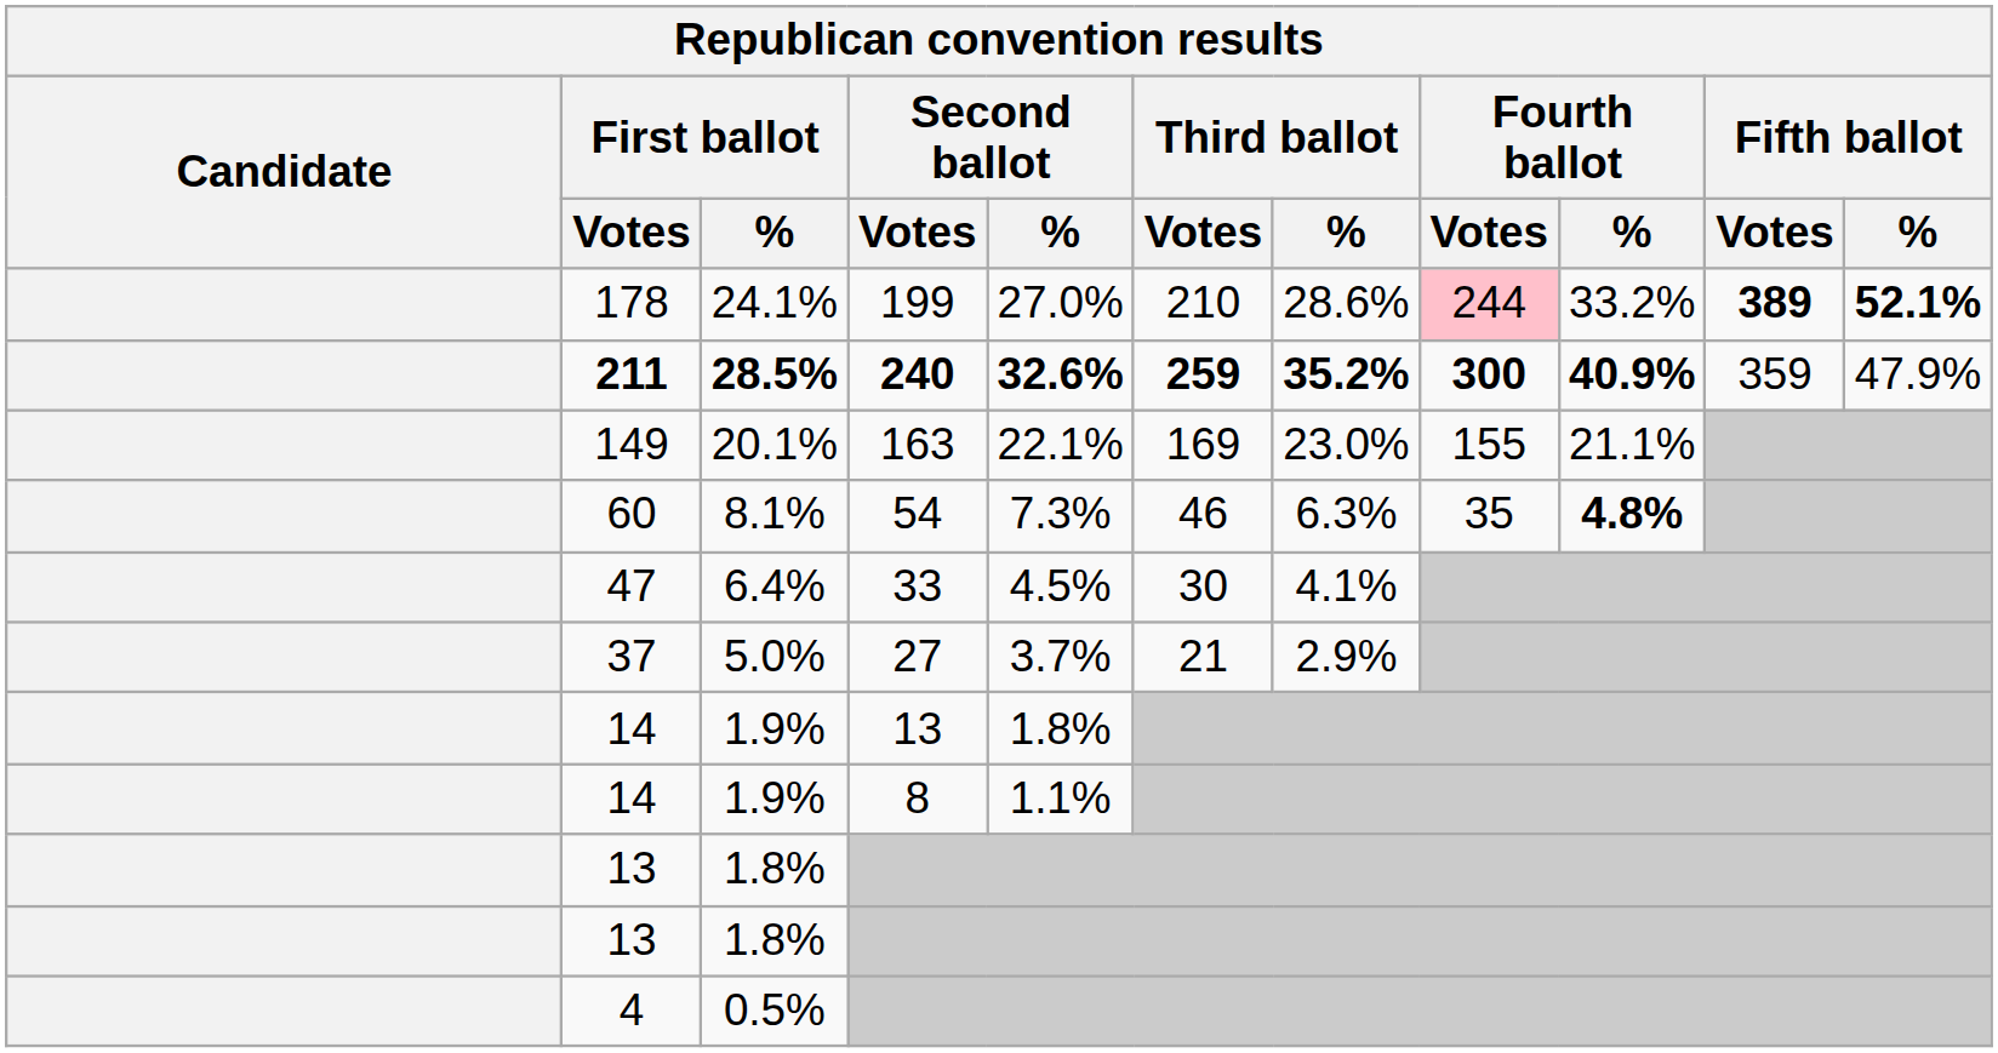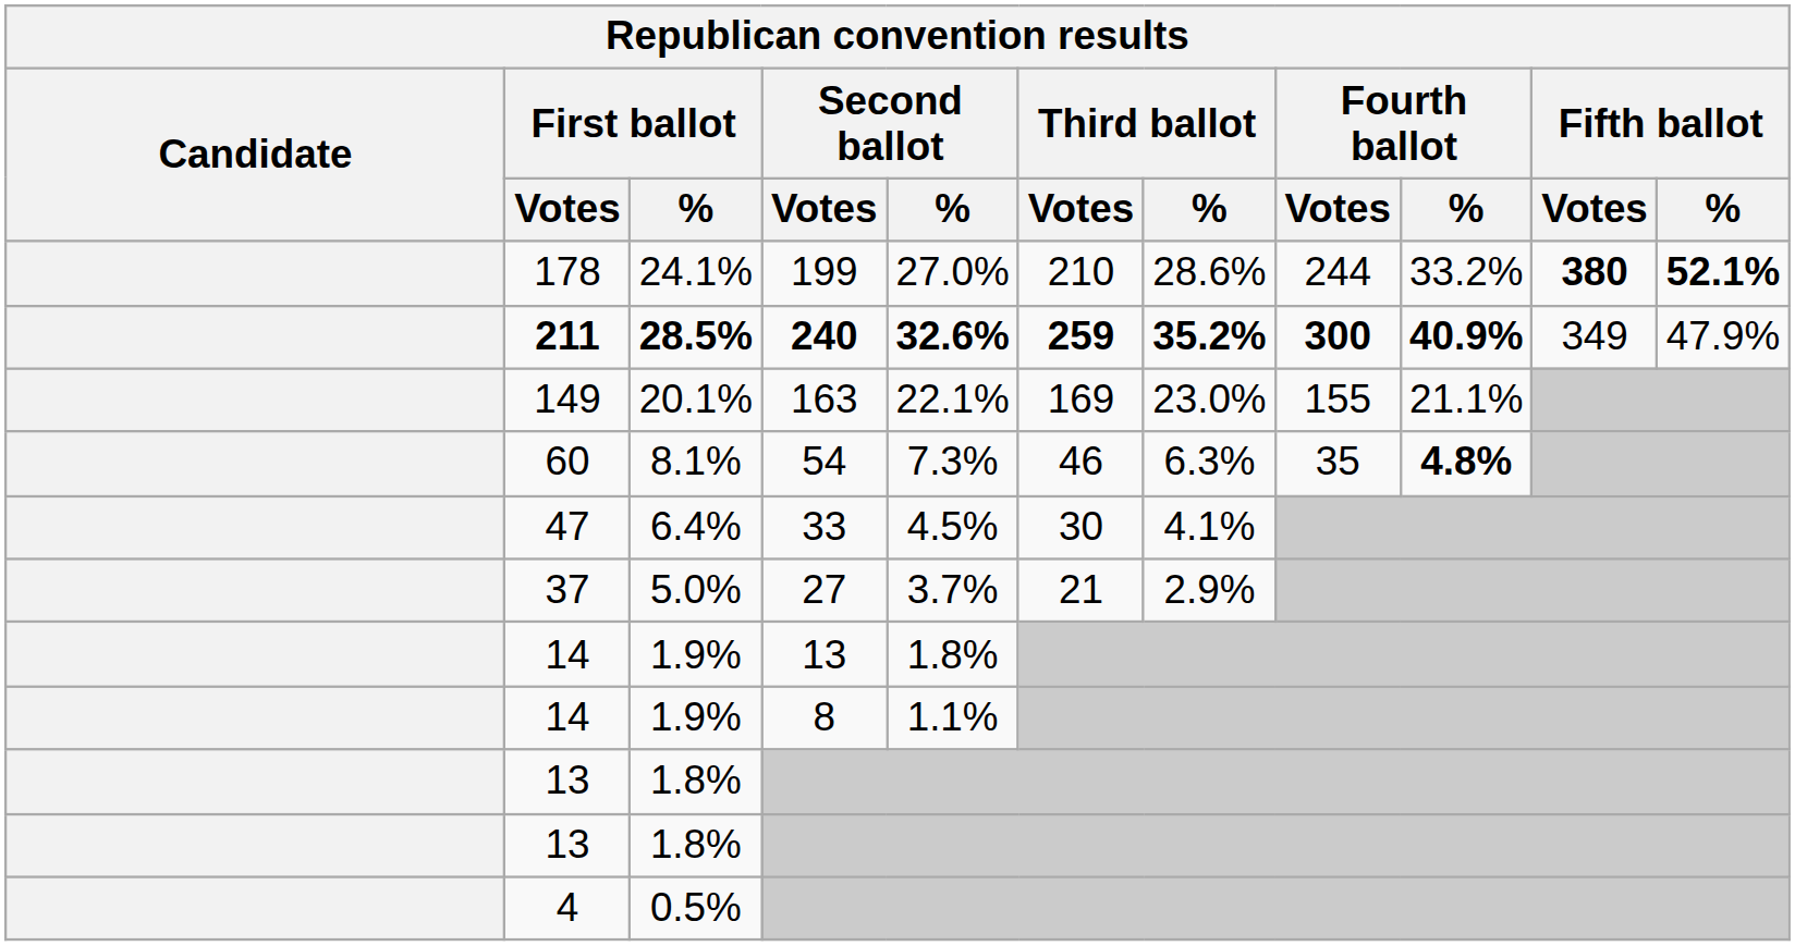178 | Fourth ballot / Votes: pink background -> no background
178 | Fifth ballot / Votes: 389 -> 380
211 | Fifth ballot / Votes: 359 -> 349
